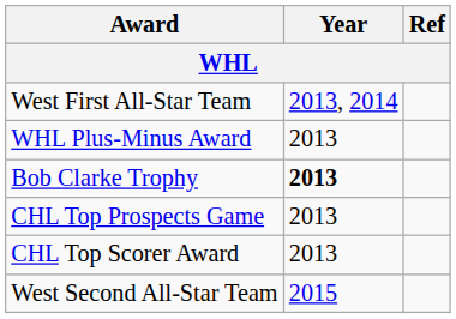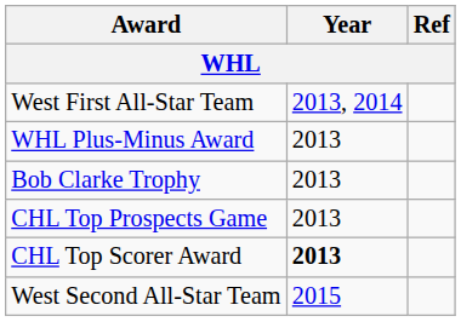Bob Clarke Trophy | Year: bold -> normal
CHL Top Scorer Award | Year: normal -> bold
